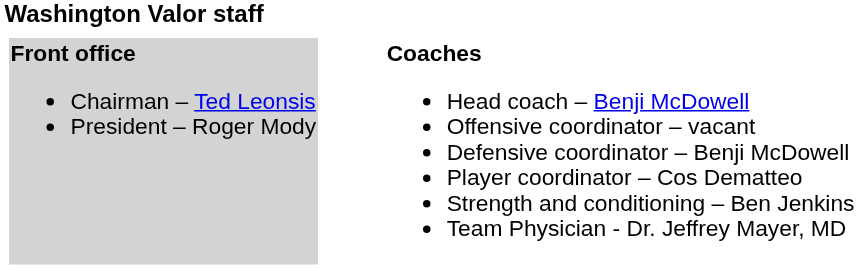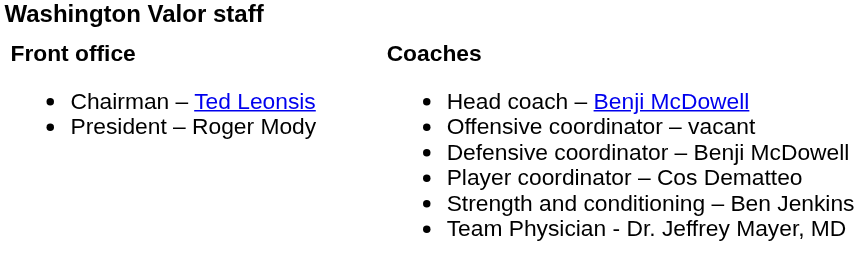Front office Chairman – Ted Leonsis President – Roger Mody | column 1: lightgrey background -> no background
